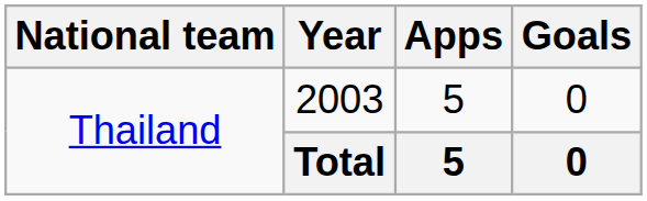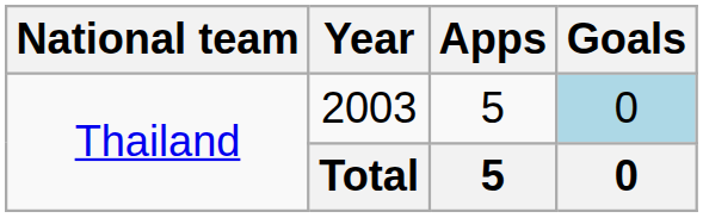Thailand / 2003 | Goals: no background -> lightblue background
